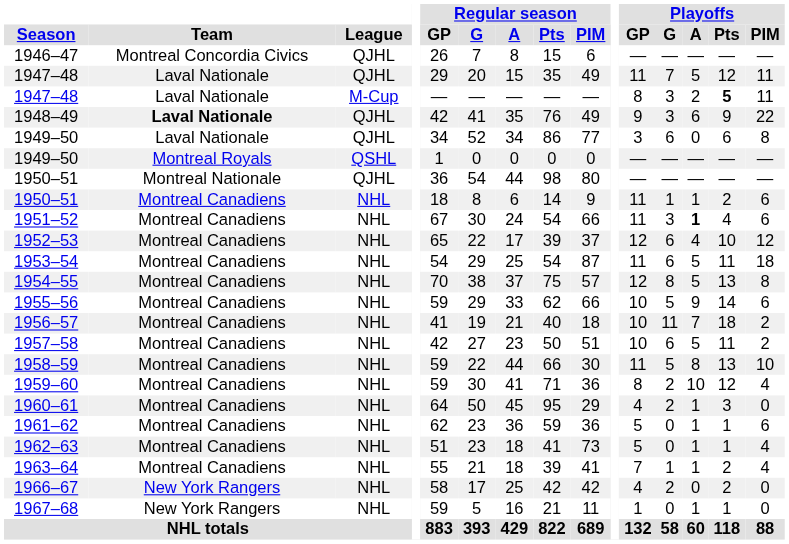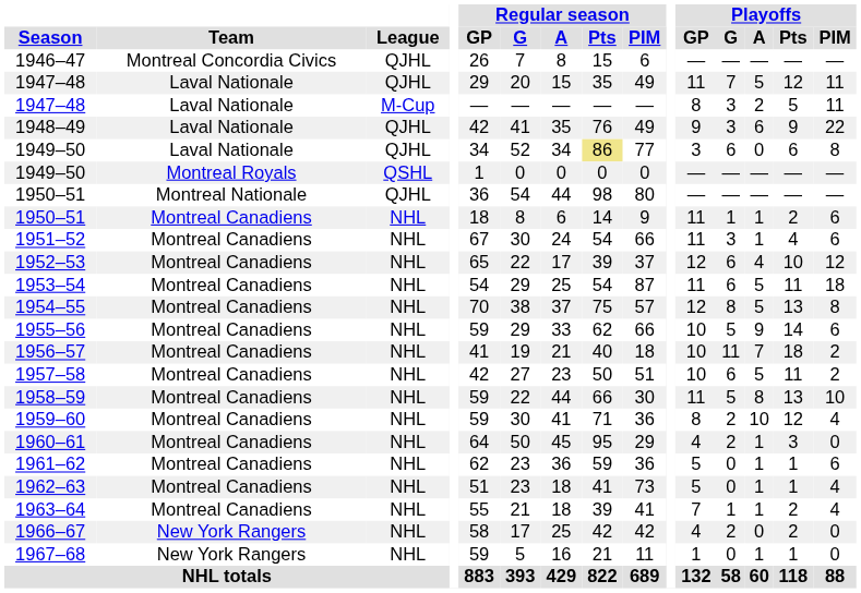1947–48 / M-Cup | Playoffs / Pts: bold -> normal
1948–49 | Team: bold -> normal
1949–50 / QJHL | Regular season / Pts: no background -> khaki background
1951–52 | Playoffs / A: bold -> normal
